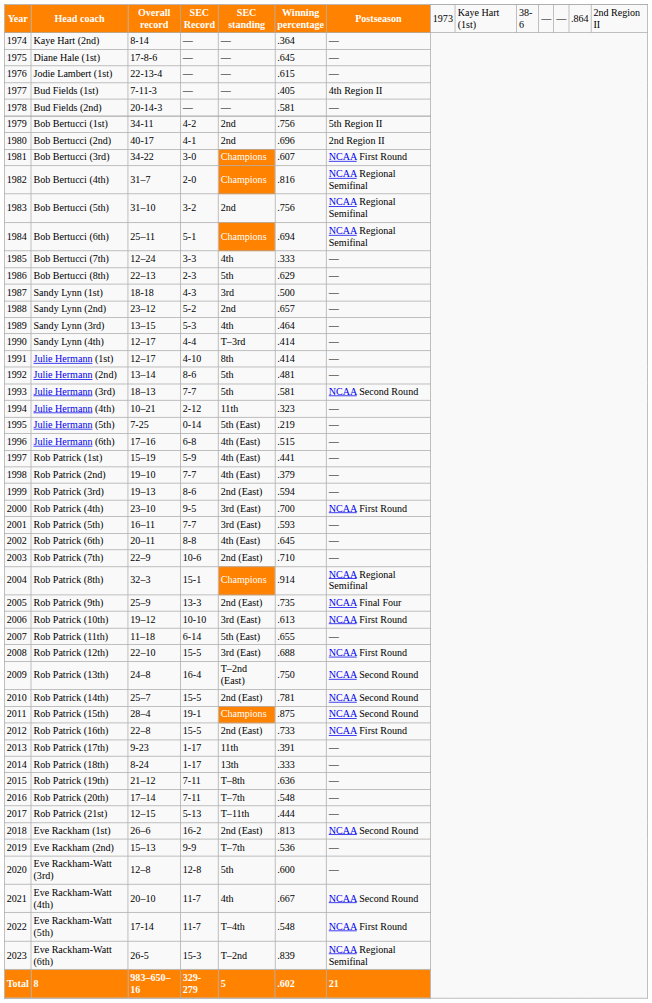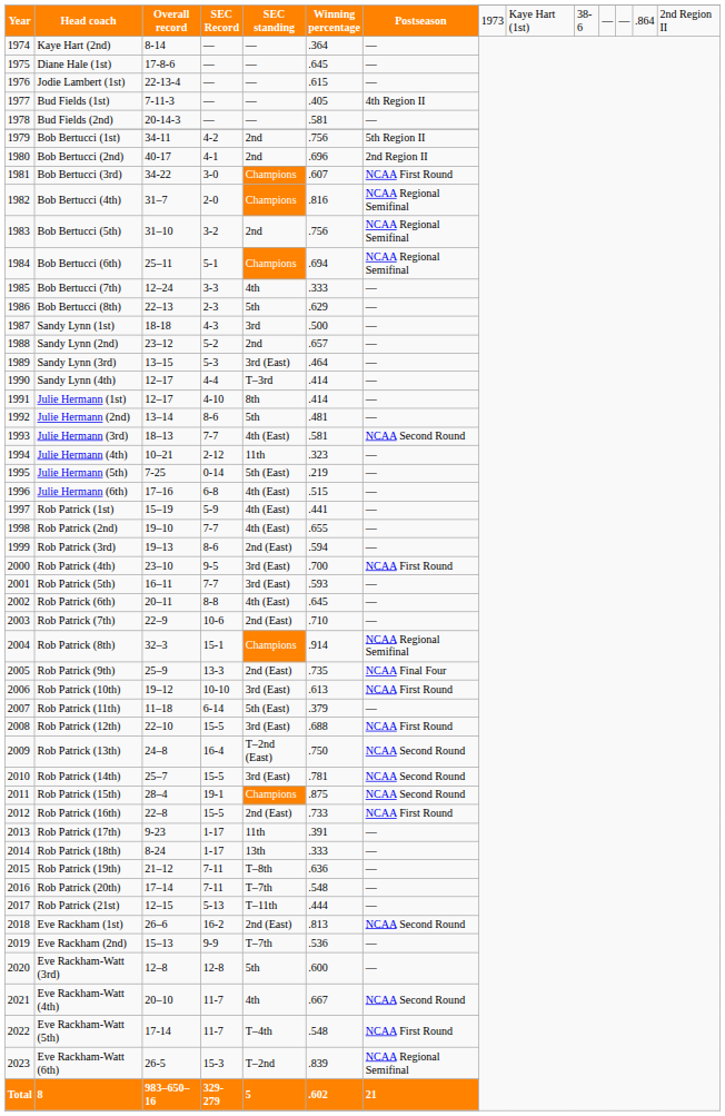Sandy Lynn (3rd) | SEC standing: 4th -> 3rd (East)
Julie Hermann (3rd) | SEC standing: 5th -> 4th (East)
Rob Patrick (2nd) | Winning percentage: .379 -> .655
Rob Patrick (11th) | Winning percentage: .655 -> .379
Rob Patrick (14th) | SEC standing: 2nd (East) -> 3rd (East)
